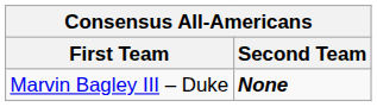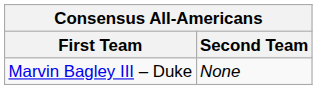Marvin Bagley III – Duke | Second Team: bold -> normal
